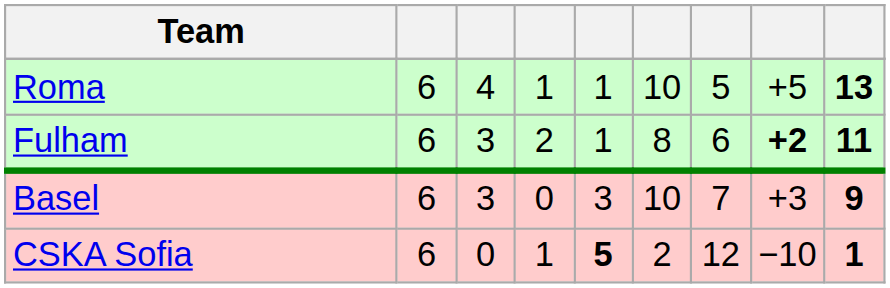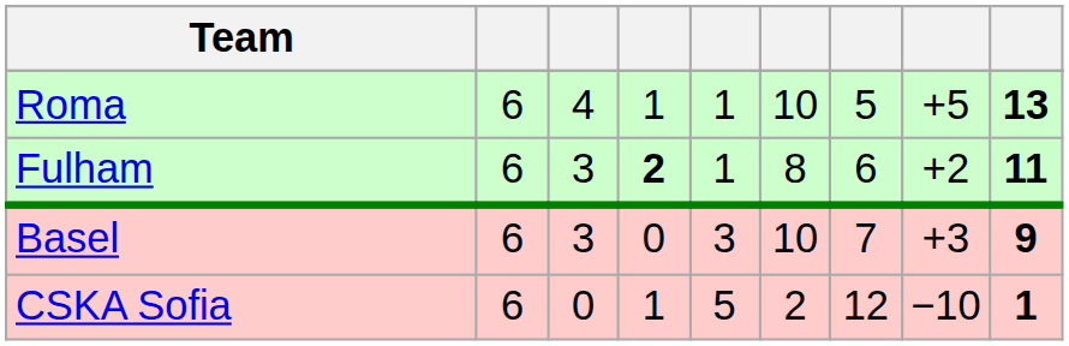Fulham | column 4: normal -> bold
Fulham | column 8: bold -> normal
CSKA Sofia | column 5: bold -> normal
